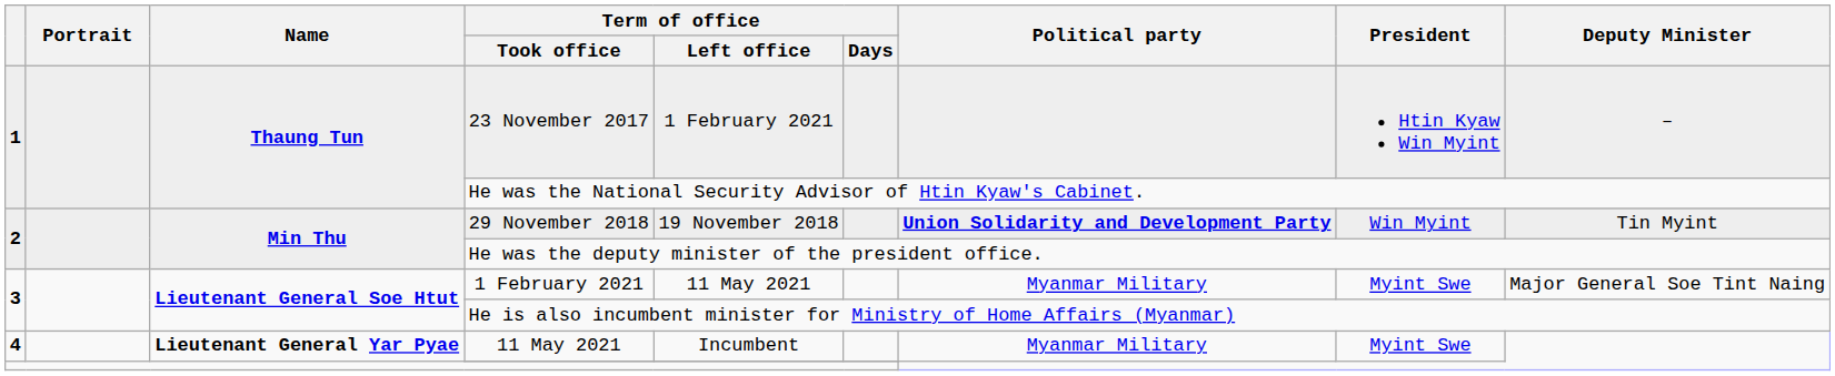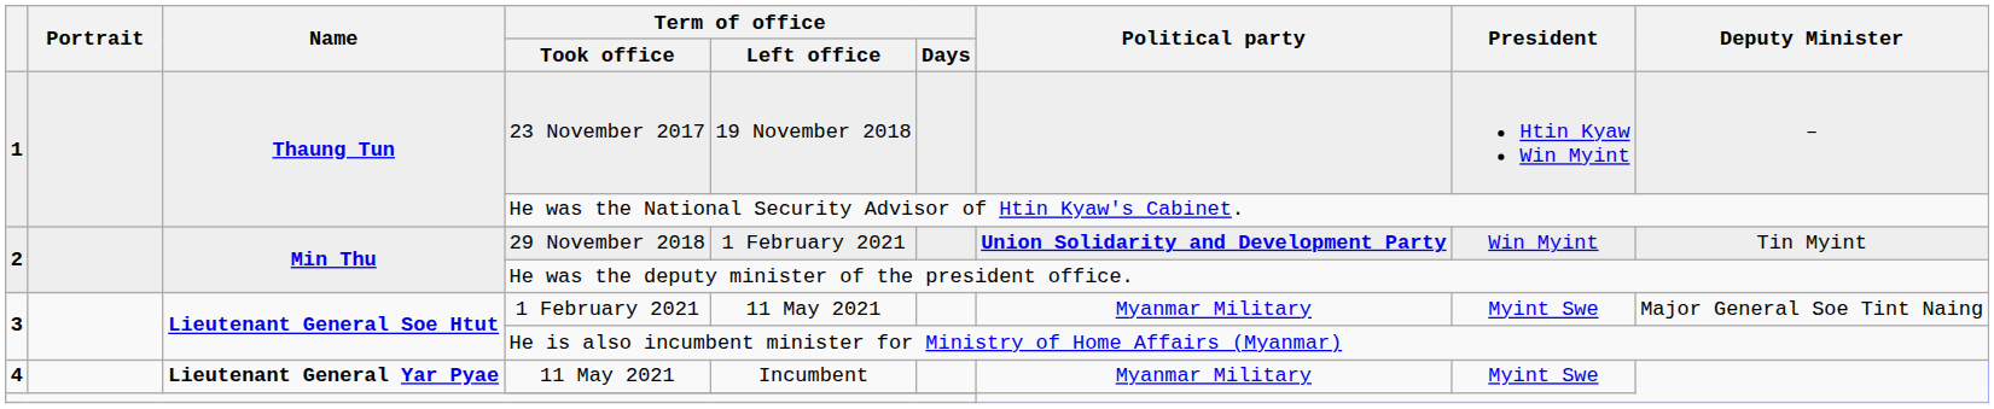23 November 2017 | Term of office / Left office: 1 February 2021 -> 19 November 2018
29 November 2018 | Term of office / Left office: 19 November 2018 -> 1 February 2021
